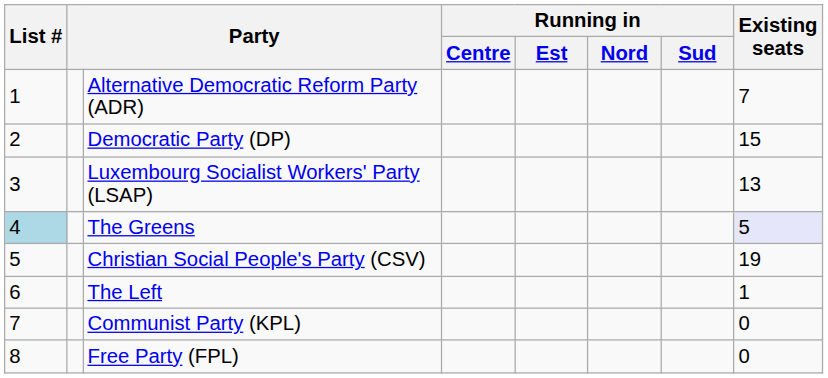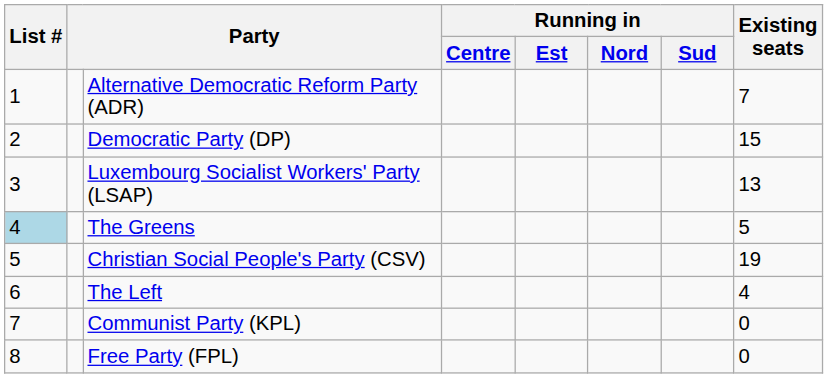The Greens | Existing seats: lavender background -> no background
The Left | Existing seats: 1 -> 4
